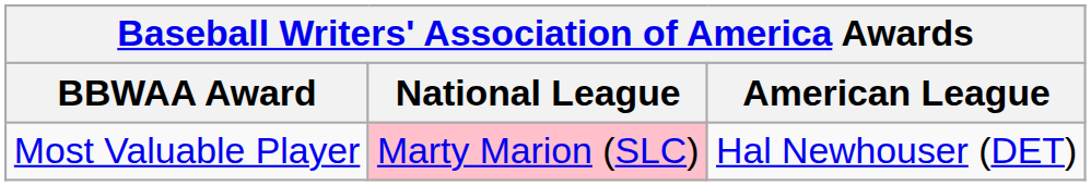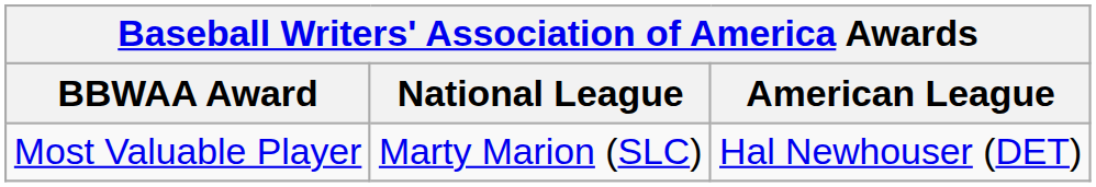Most Valuable Player | National League: pink background -> no background
